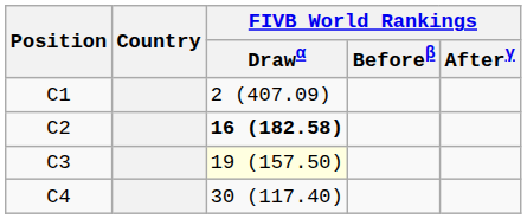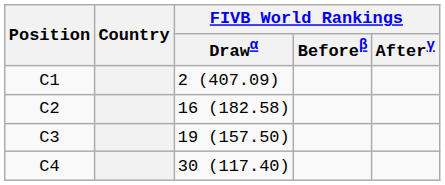C2 | FIVB World Rankings / Drawα: bold -> normal
C3 | FIVB World Rankings / Drawα: lightyellow background -> no background
